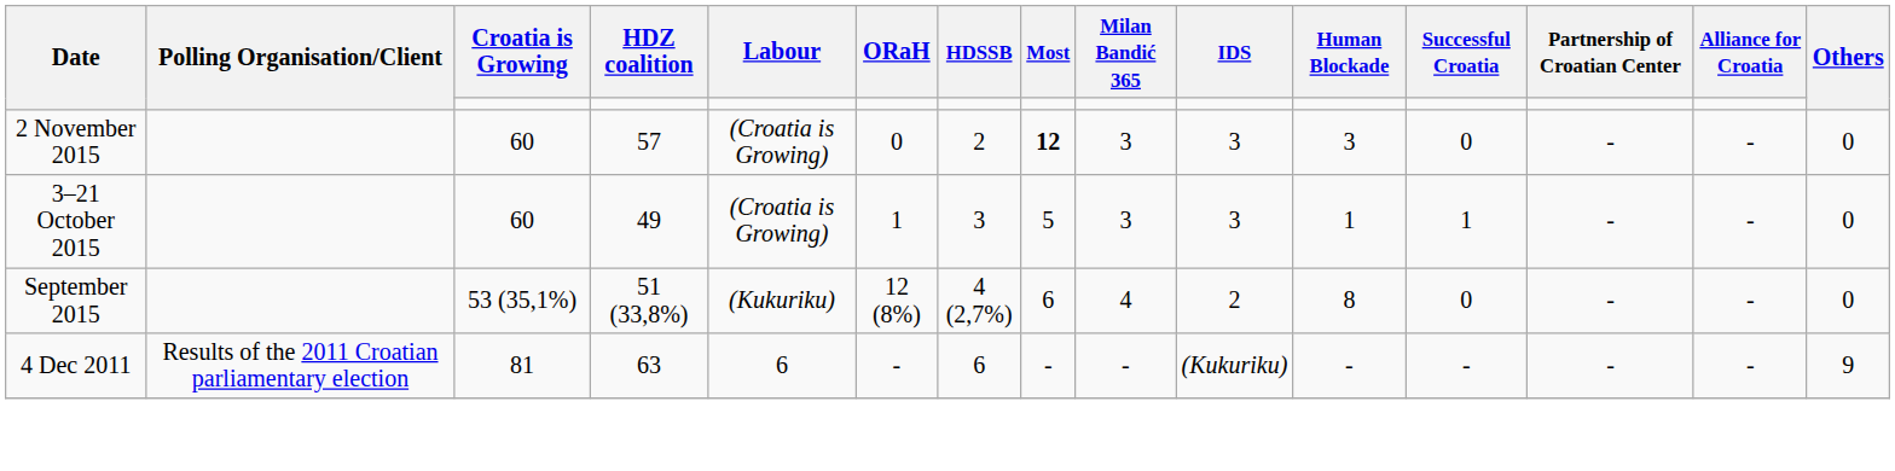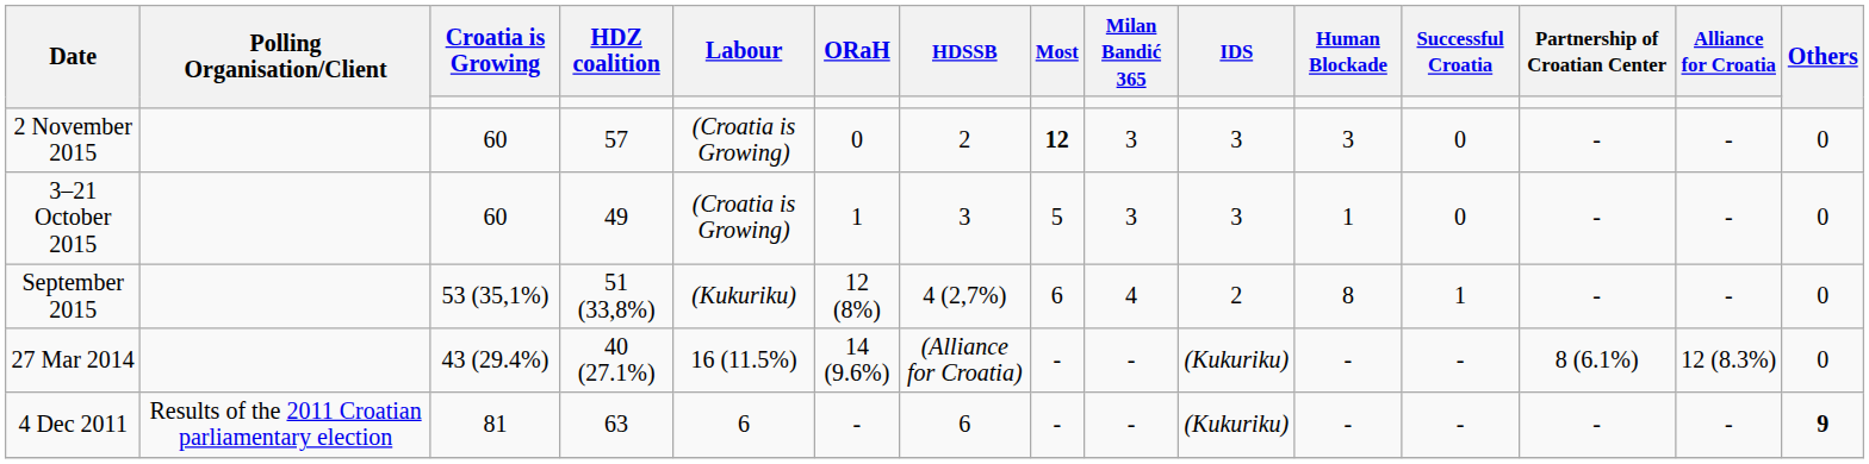3–21 October 2015 | Successful Croatia: 1 -> 0
September 2015 | Successful Croatia: 0 -> 1
+ row: 27 Mar 2014 | 43 (29.4%) | 40 (27.1%) | 16 (11.5%) | 14 (9.6%) | (Alliance for Croatia) | - | - | (Kukuriku) | - | - | 8 (6.1%) | 12 (8.3%) | 0
4 Dec 2011 | Others: normal -> bold
